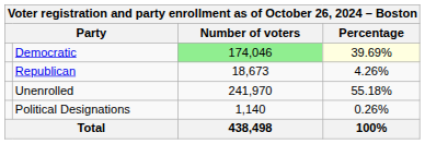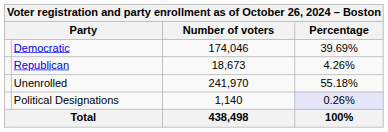Democratic | Number of voters: lightgreen background -> no background
Democratic | Percentage: lightyellow background -> no background
Political Designations | Percentage: no background -> lavender background
